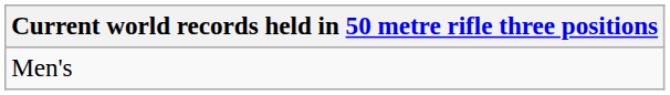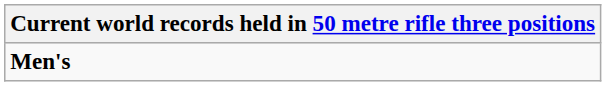Men's | column 1: normal -> bold
